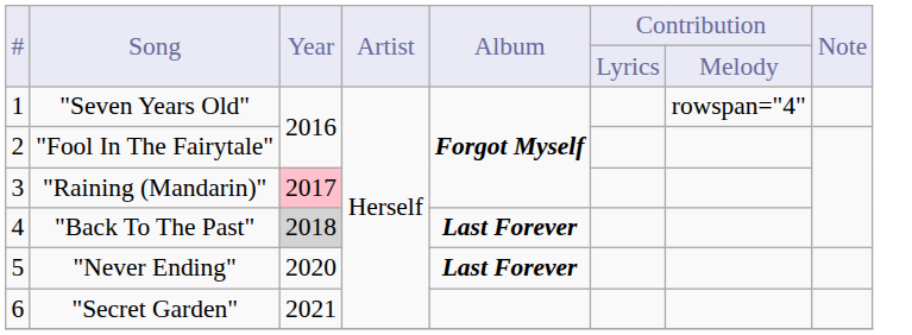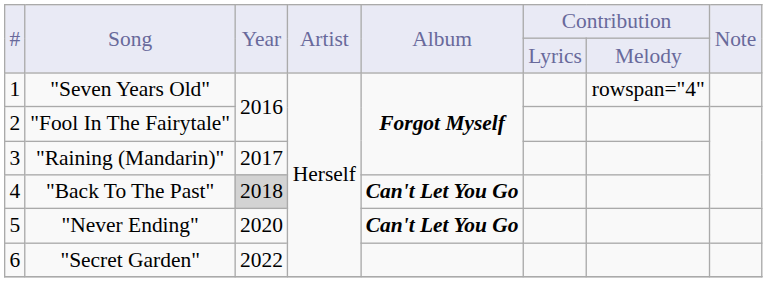"Raining (Mandarin)" | column 3: pink background -> no background
"Back To The Past" | column 5: Last Forever -> Can't Let You Go
"Never Ending" | column 5: Last Forever -> Can't Let You Go
"Secret Garden" | column 3: 2021 -> 2022
